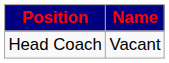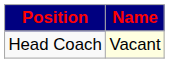Head Coach | Name: no background -> lightyellow background
